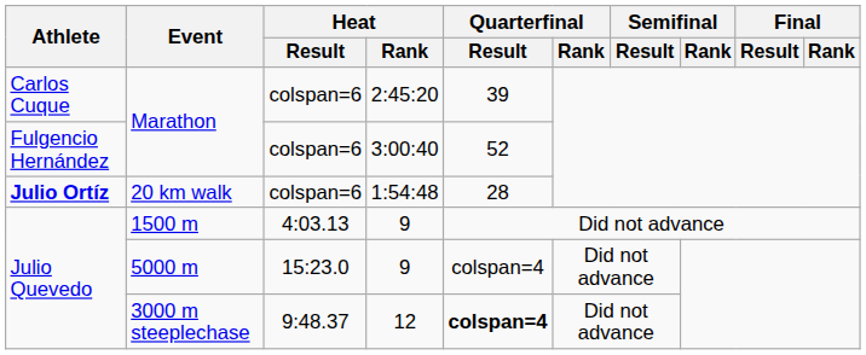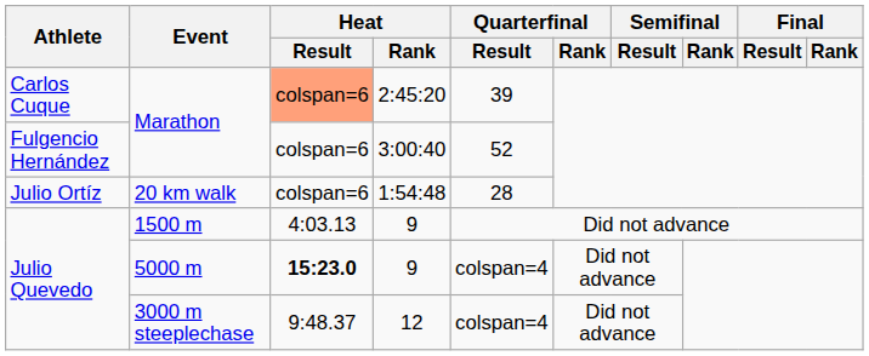Marathon / 2:45:20 | Heat / Result: no background -> lightsalmon background
20 km walk | Athlete: bold -> normal
5000 m | Heat / Result: normal -> bold
3000 m steeplechase | Quarterfinal / Result: bold -> normal
